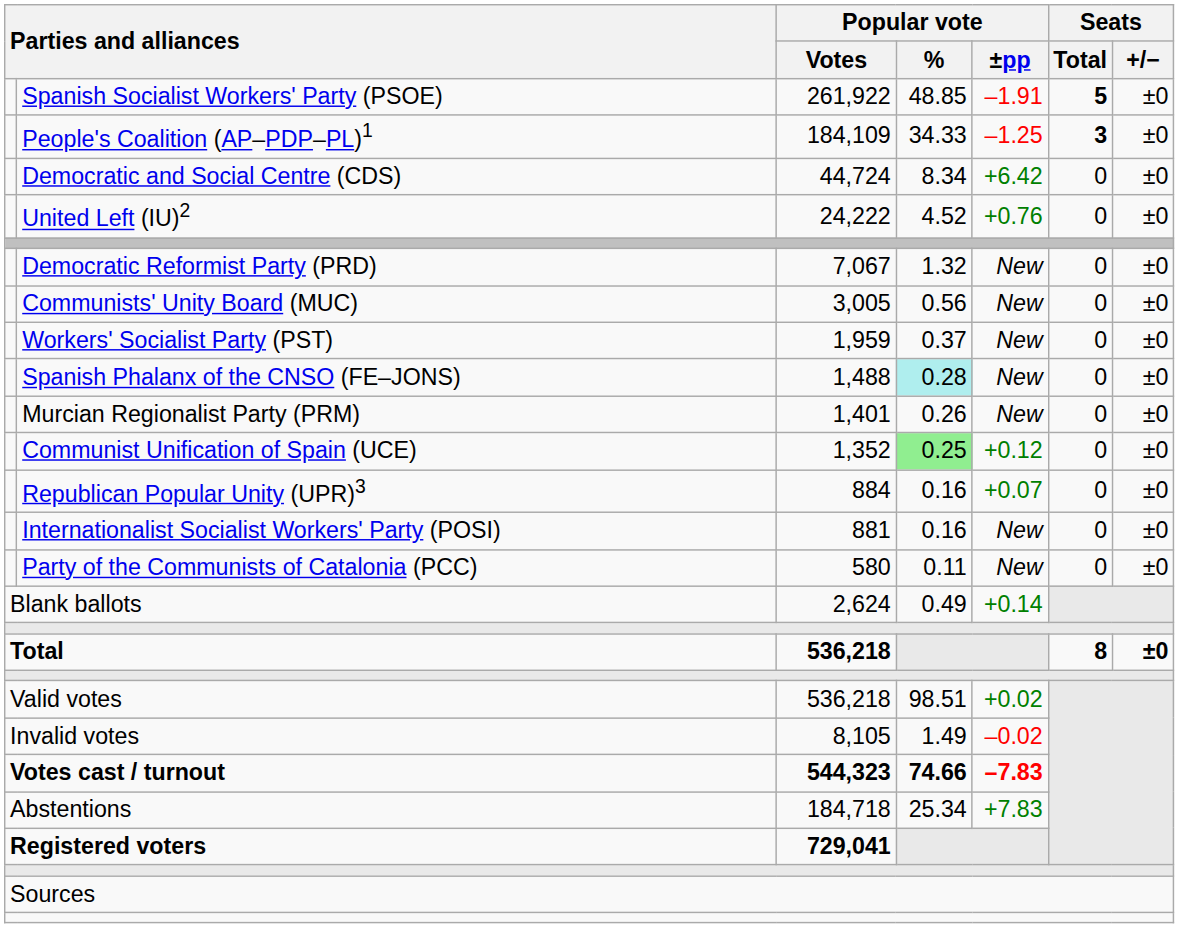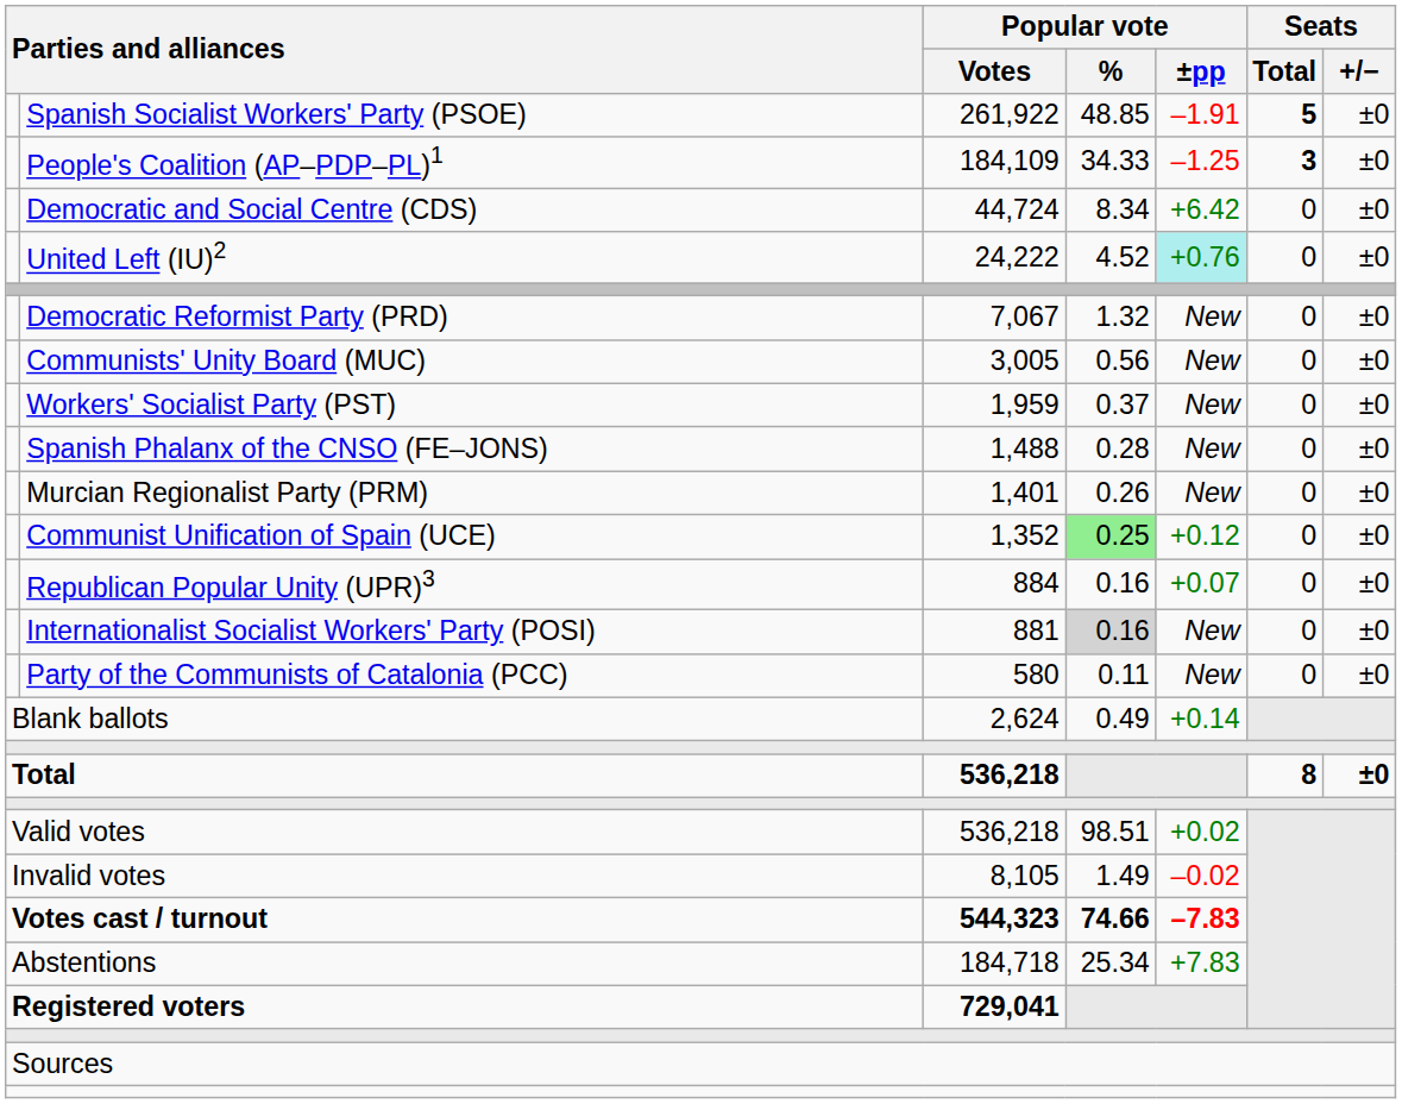United Left (IU)2 | Popular vote / ±pp: no background -> paleturquoise background
Spanish Phalanx of the CNSO (FE–JONS) | Popular vote / %: paleturquoise background -> no background
Internationalist Socialist Workers' Party (POSI) | Popular vote / %: no background -> lightgrey background
